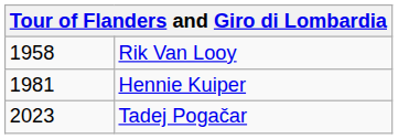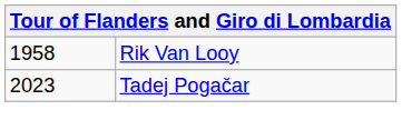- row: 1981 | Hennie Kuiper
